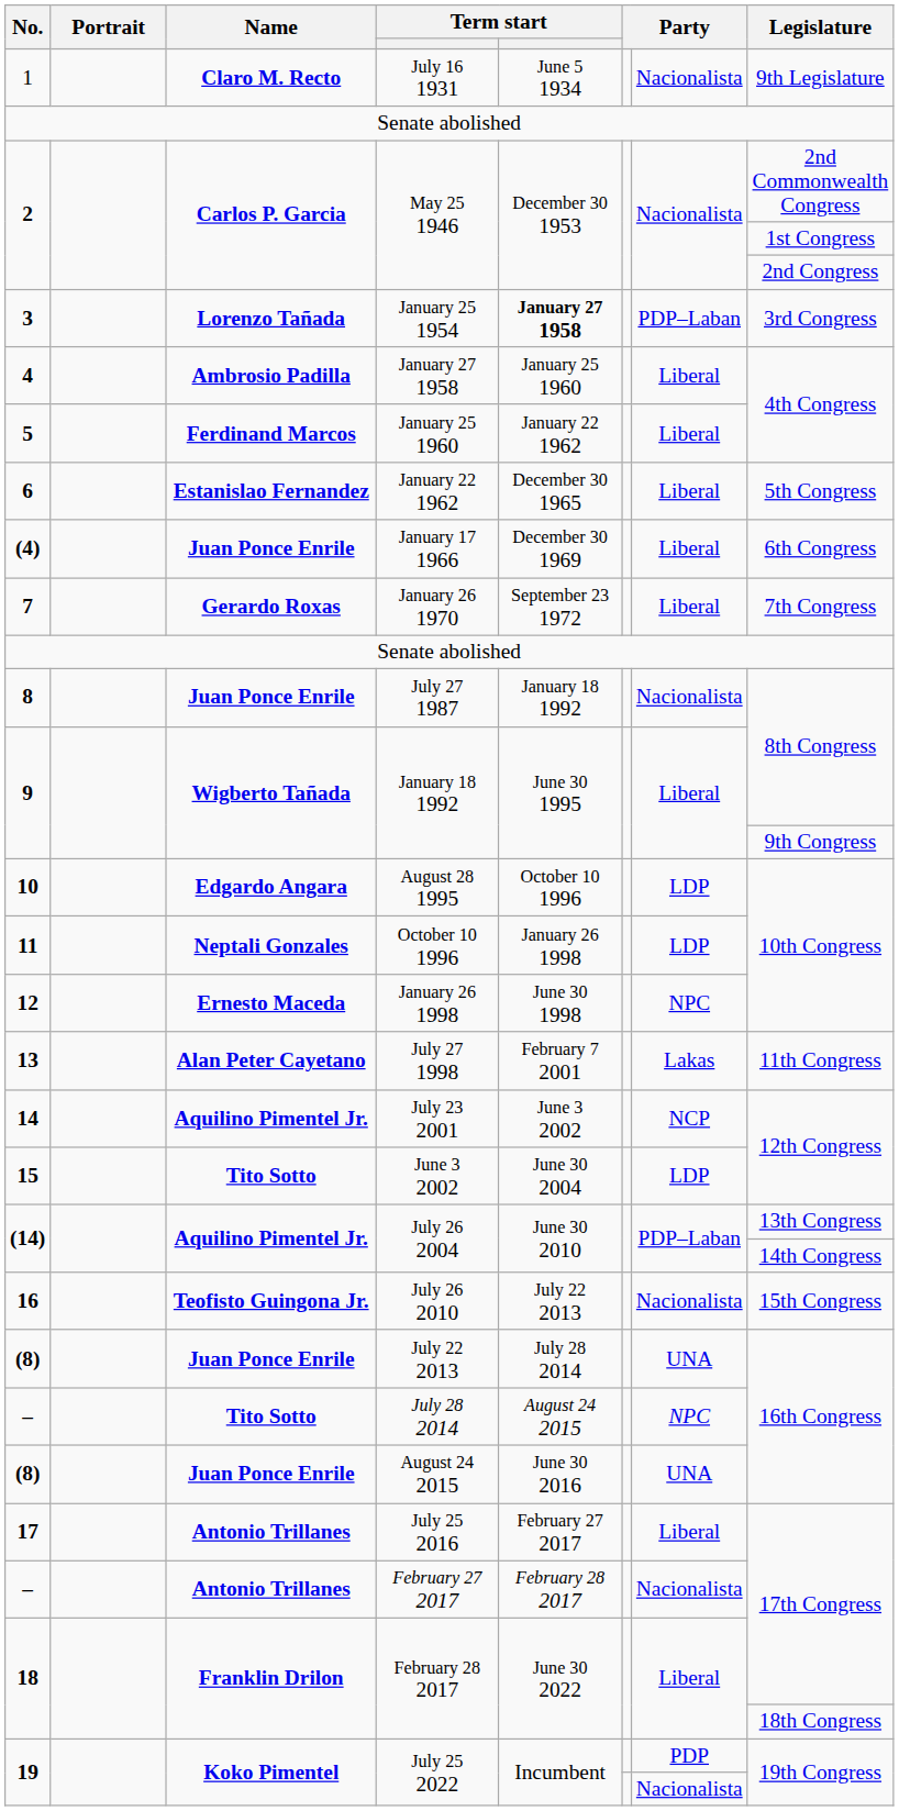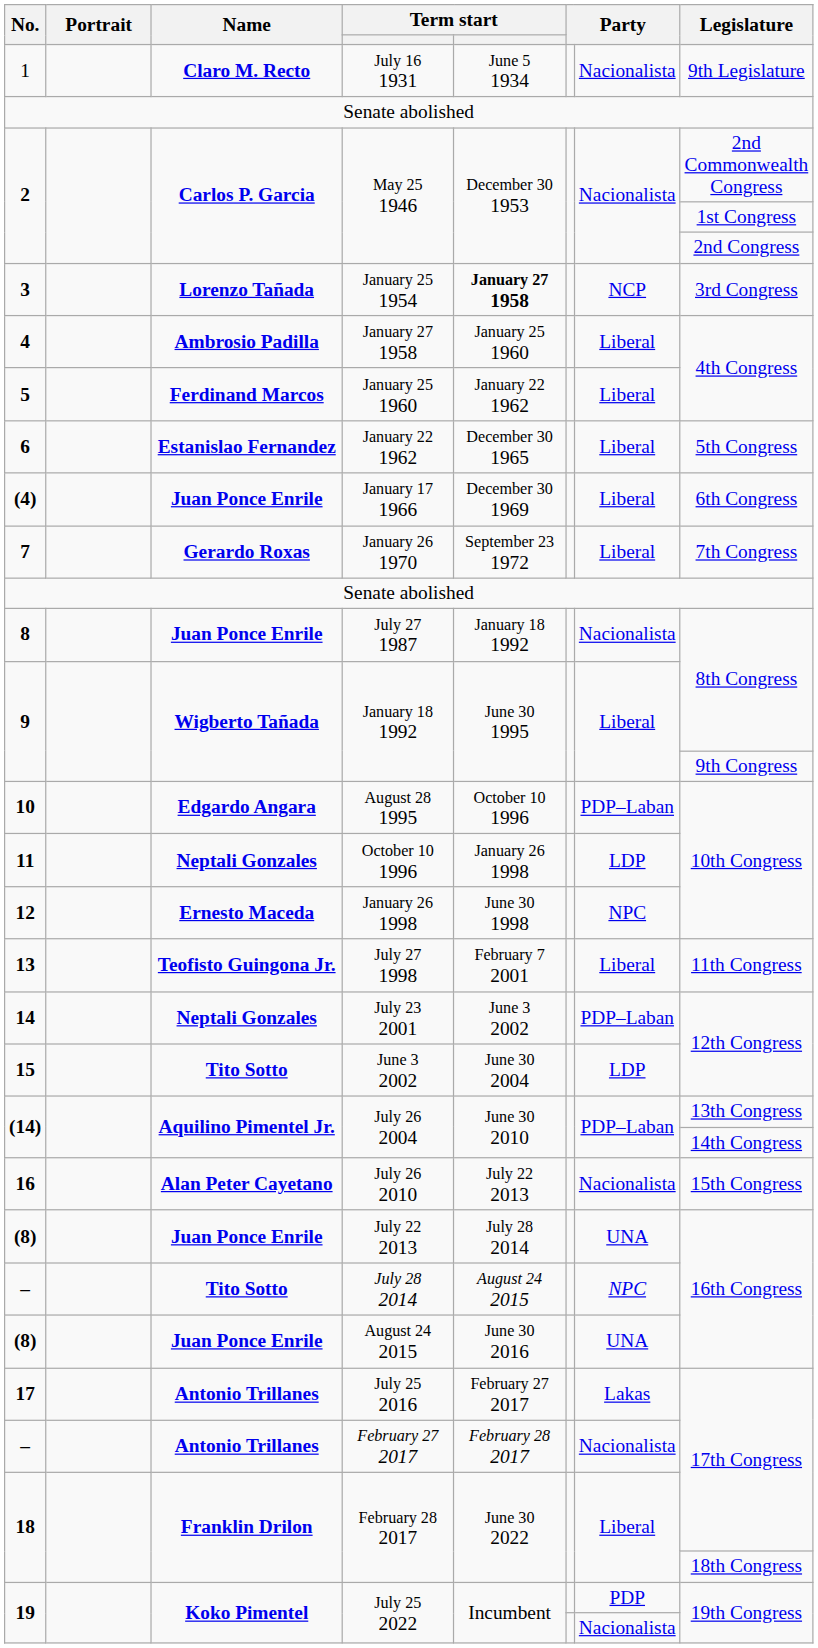January 25 1954 | column 7: PDP–Laban -> NCP
August 28 1995 | column 7: LDP -> PDP–Laban
July 27 1998 | Name: Alan Peter Cayetano -> Teofisto Guingona Jr.
July 27 1998 | column 7: Lakas -> Liberal
July 23 2001 | Name: Aquilino Pimentel Jr. -> Neptali Gonzales
July 23 2001 | column 7: NCP -> PDP–Laban
July 26 2010 | Name: Teofisto Guingona Jr. -> Alan Peter Cayetano
July 25 2016 | column 7: Liberal -> Lakas
